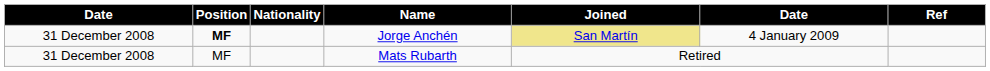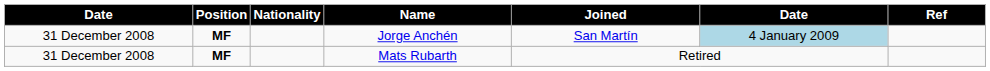Jorge Anchén | Joined: khaki background -> no background
Jorge Anchén | column 6: no background -> lightblue background
Mats Rubarth | Position: normal -> bold
